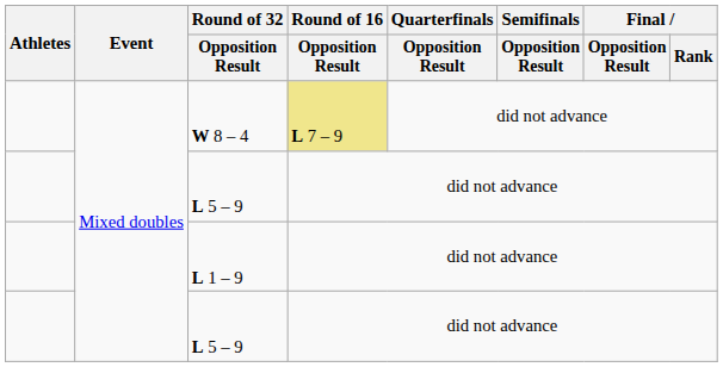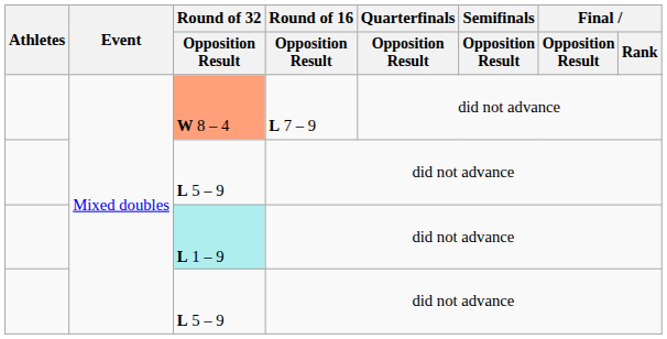W 8 – 4 | Round of 32 / Opposition Result: no background -> lightsalmon background
W 8 – 4 | Round of 16 / Opposition Result: khaki background -> no background
L 1 – 9 | Round of 32 / Opposition Result: no background -> paleturquoise background
